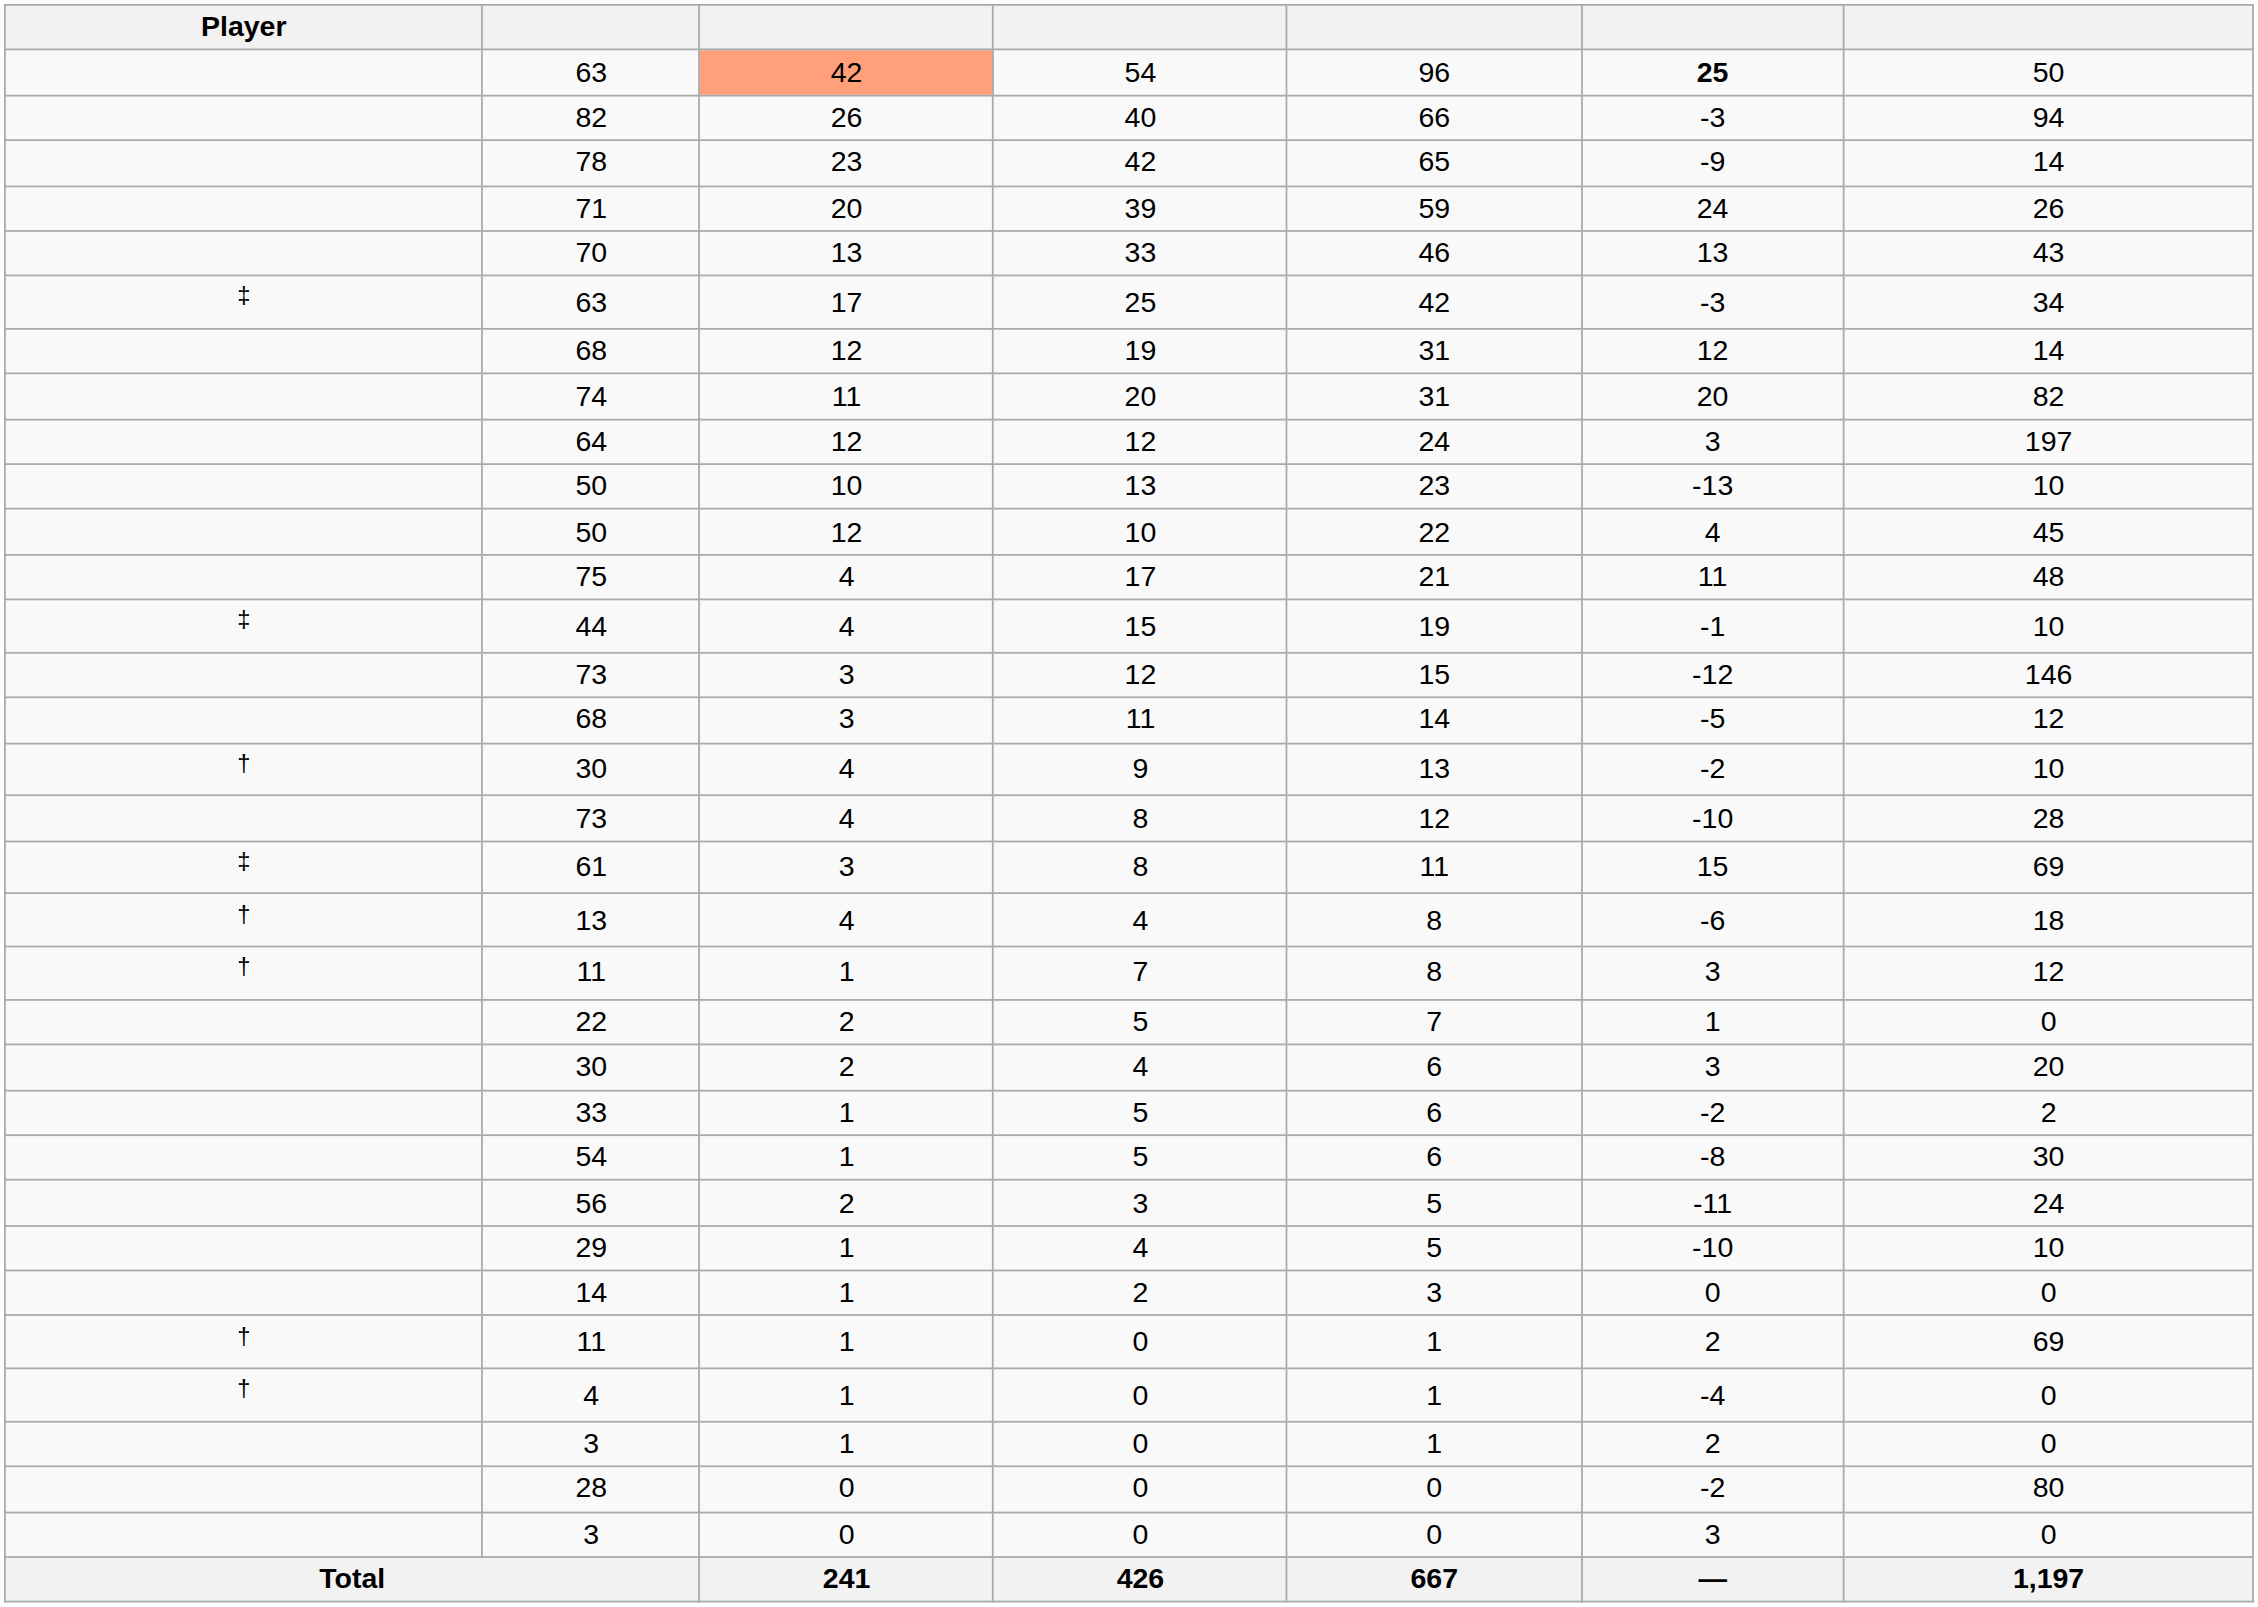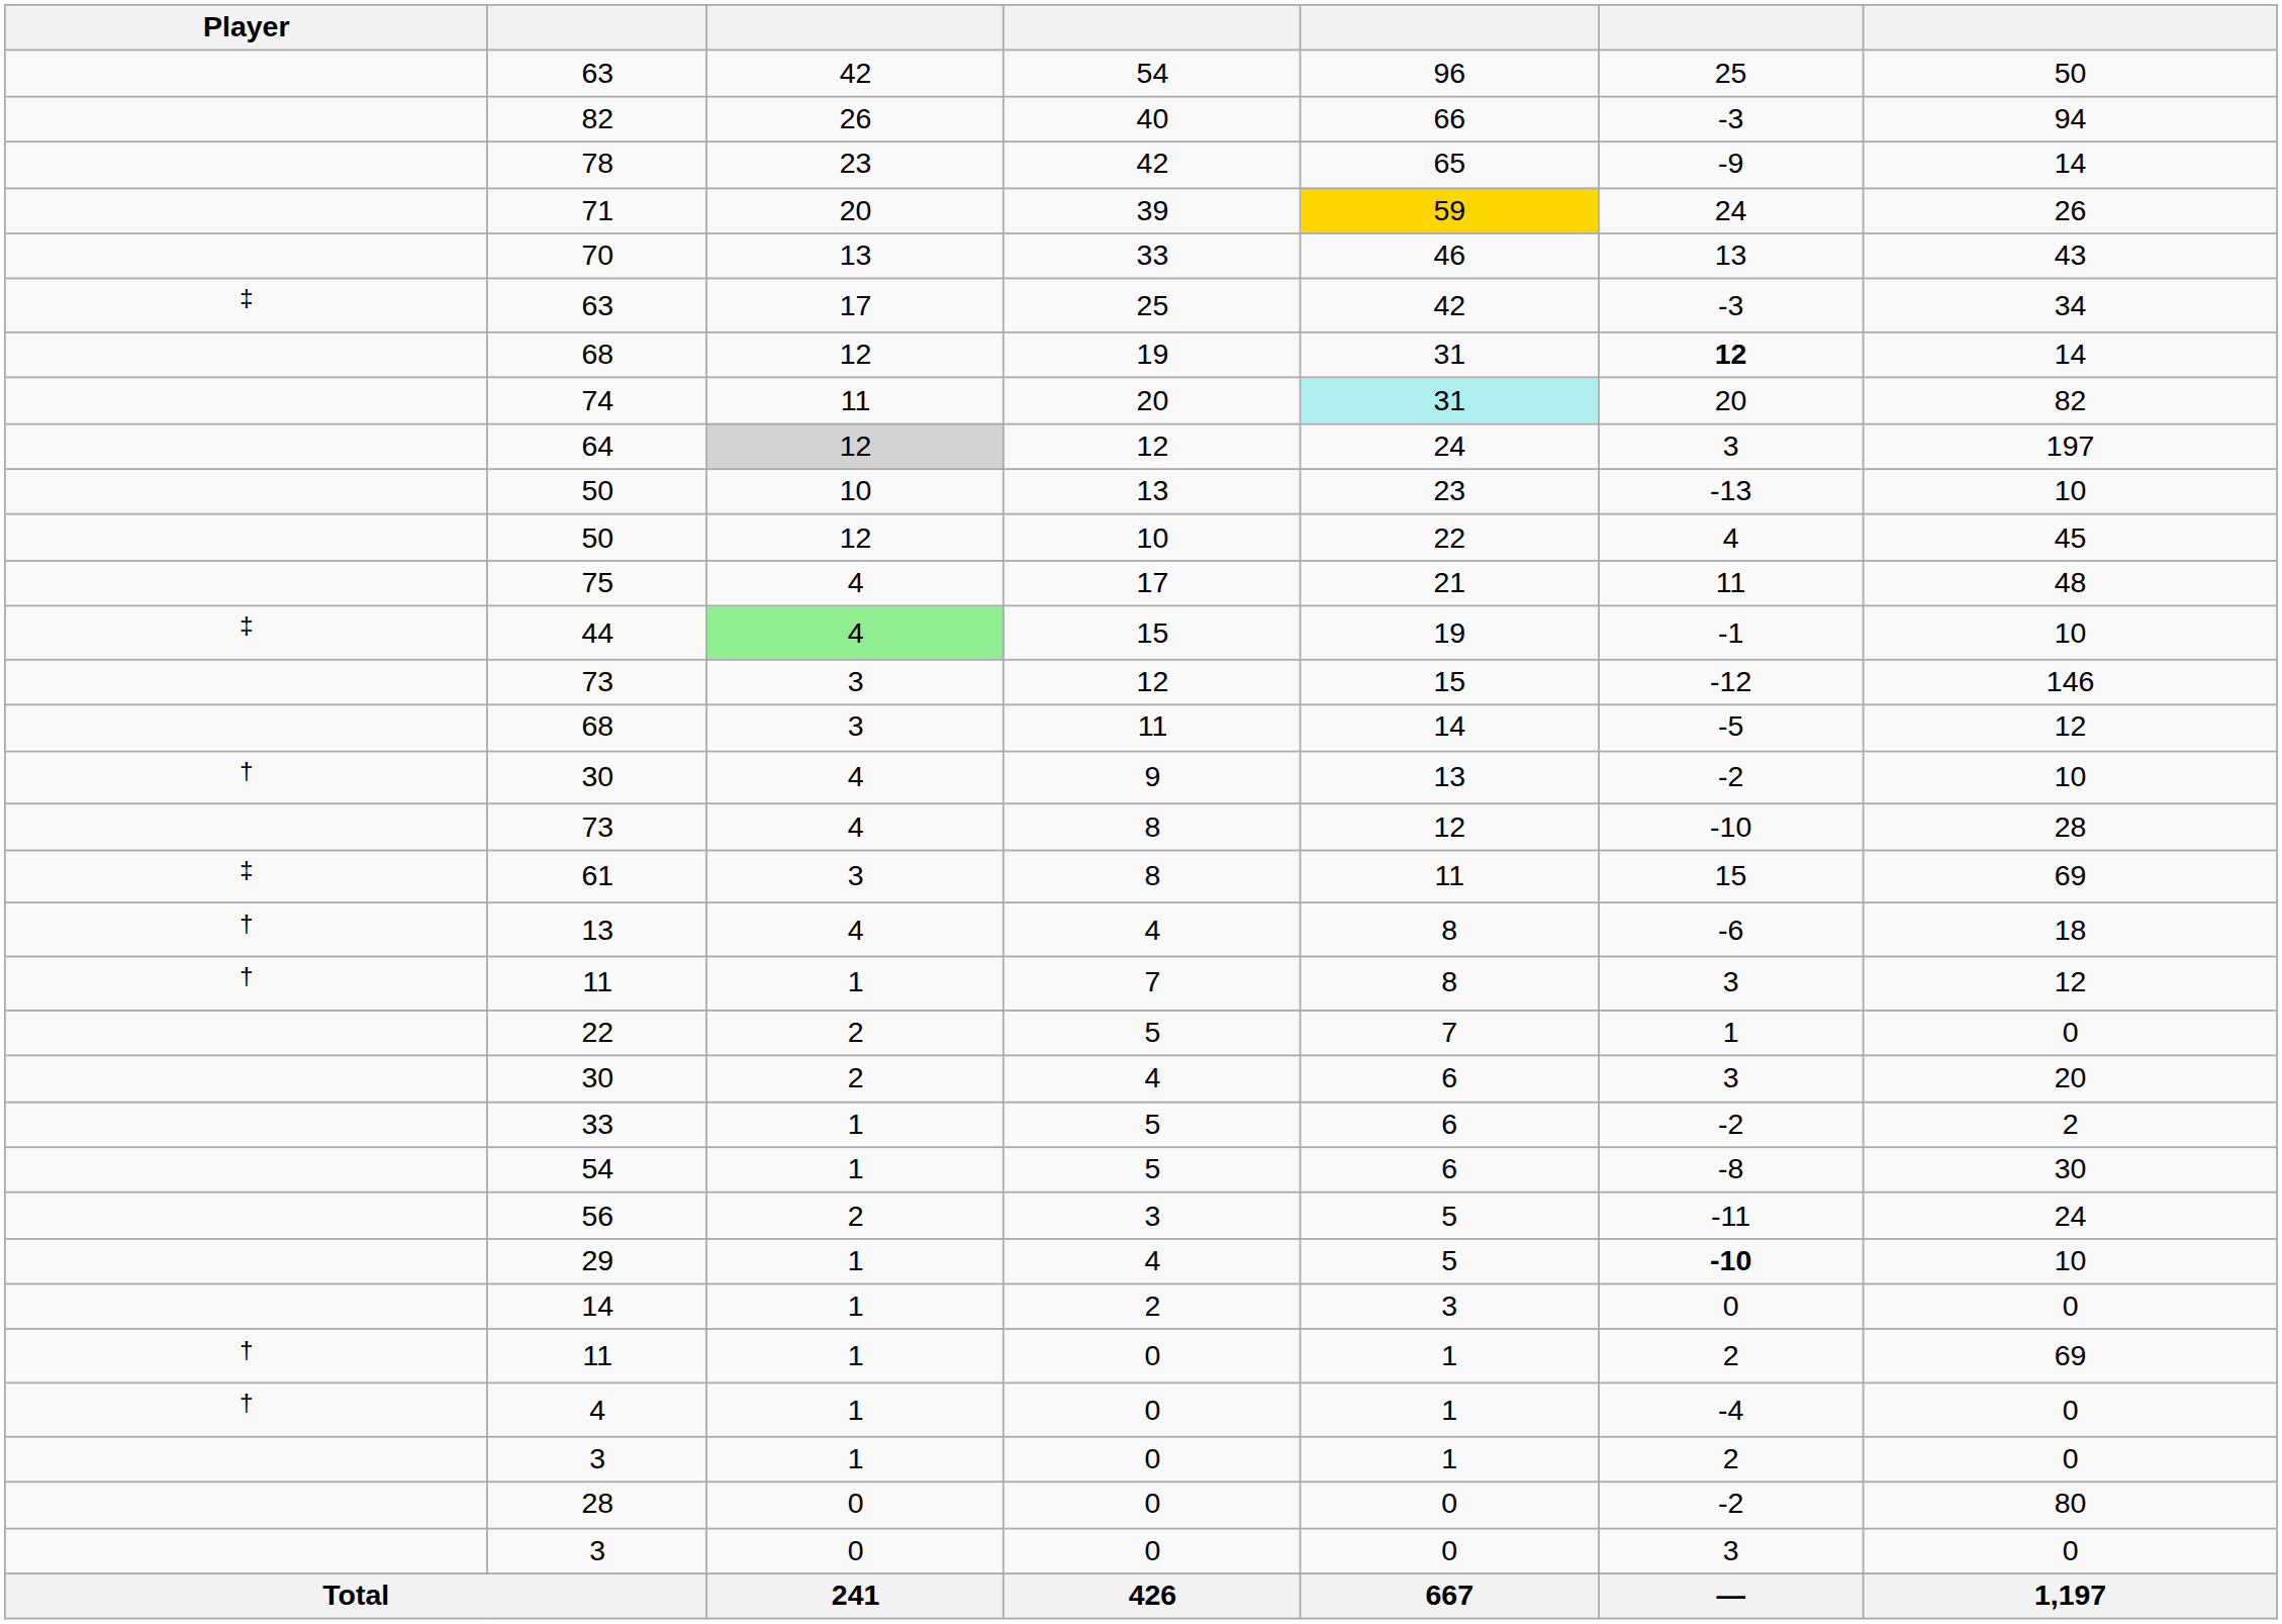63 / 54 | column 3: lightsalmon background -> no background
63 / 54 | column 6: bold -> normal
71 | column 5: no background -> gold background
68 / 19 | column 6: normal -> bold
74 | column 5: no background -> paleturquoise background
64 | column 3: no background -> lightgrey background
44 | column 3: no background -> lightgreen background
29 | column 6: normal -> bold
